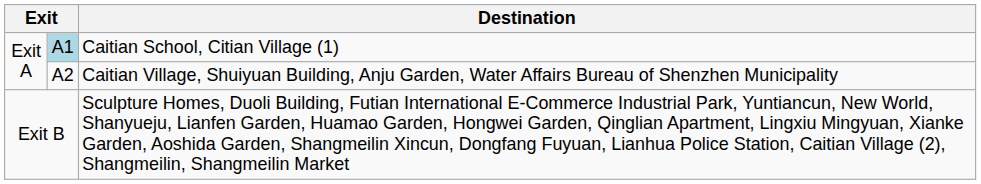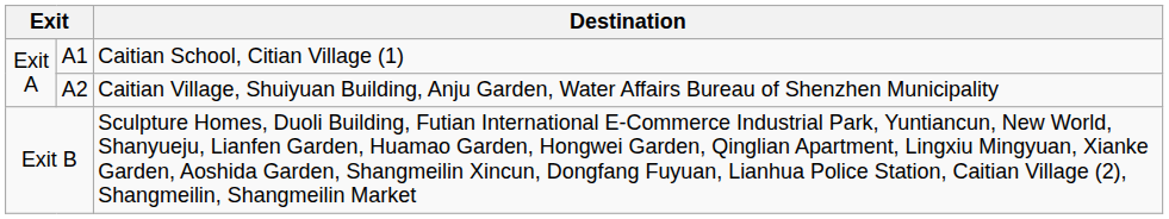Caitian School, Citian Village (1) | column 2: lightblue background -> no background
